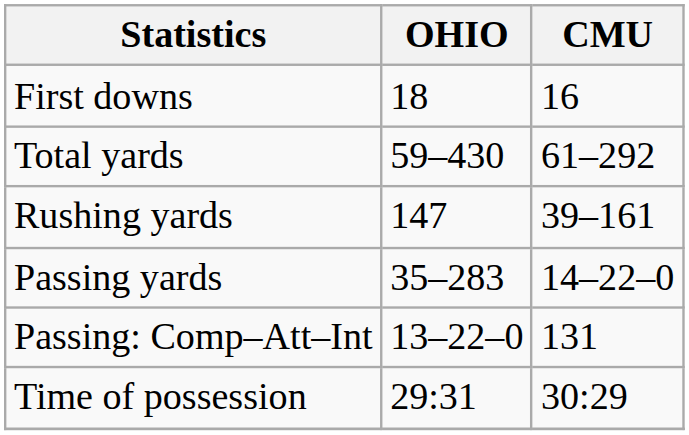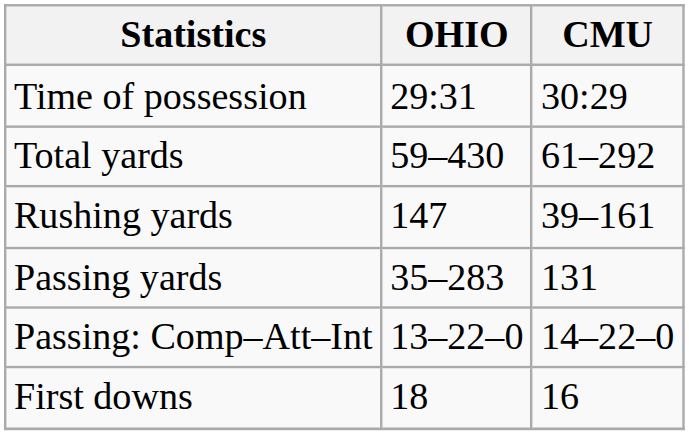rows swapped: First downs <-> Time of possession
Passing yards | CMU: 14–22–0 -> 131
Passing: Comp–Att–Int | CMU: 131 -> 14–22–0
